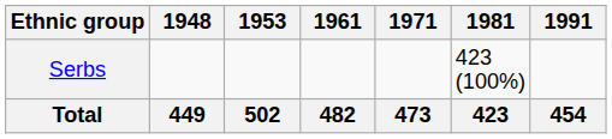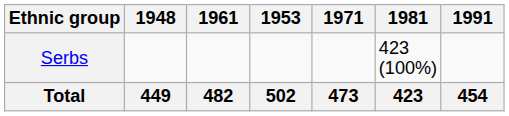columns swapped: 1953 <-> 1961
